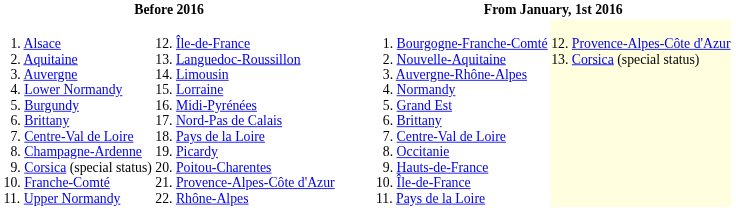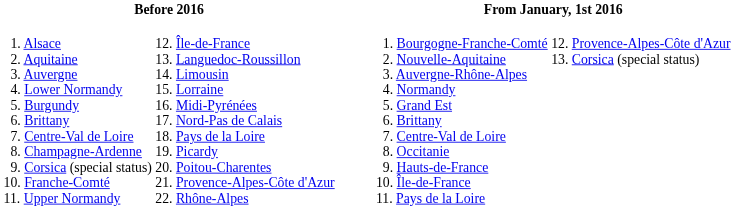row 2 | column 4: lightyellow background -> no background
